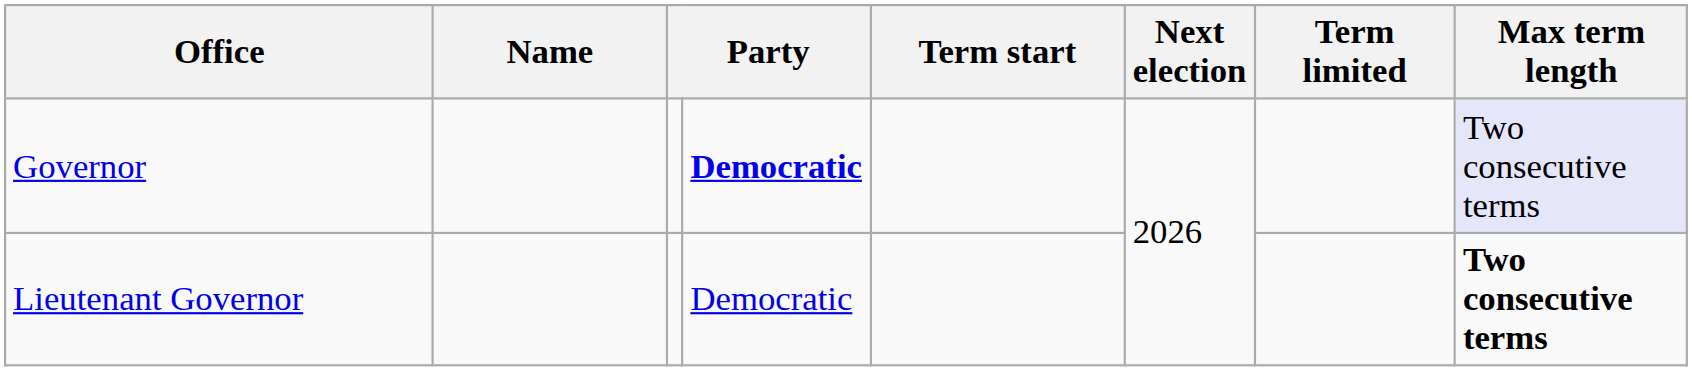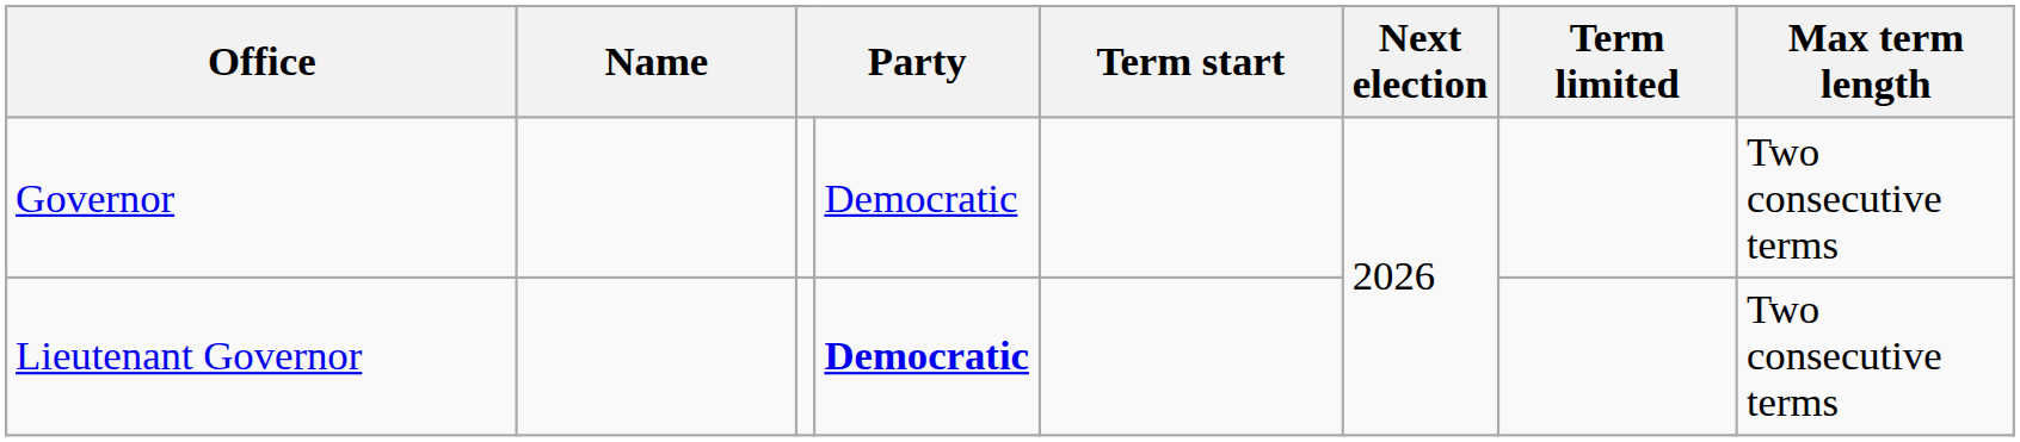Governor | column 4: bold -> normal
Governor | Max term length: lavender background -> no background
Lieutenant Governor | column 4: normal -> bold
Lieutenant Governor | Max term length: bold -> normal
